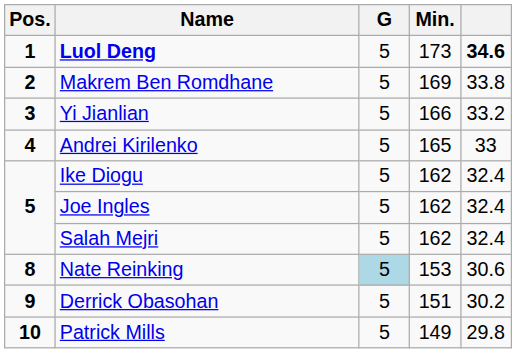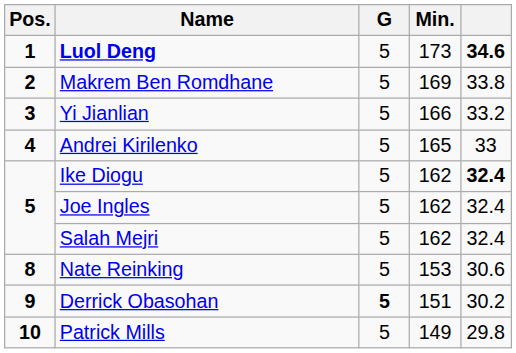Ike Diogu | column 5: normal -> bold
Nate Reinking | G: lightblue background -> no background
Derrick Obasohan | G: normal -> bold
